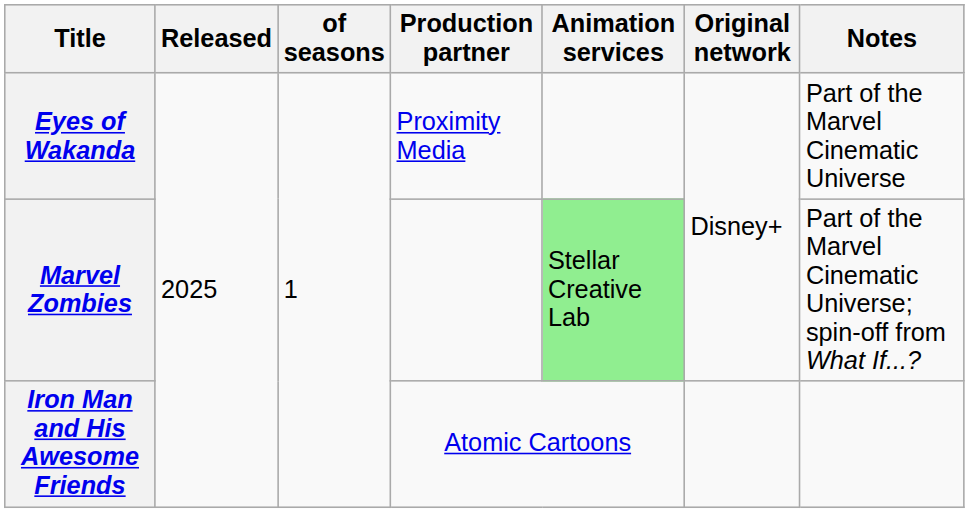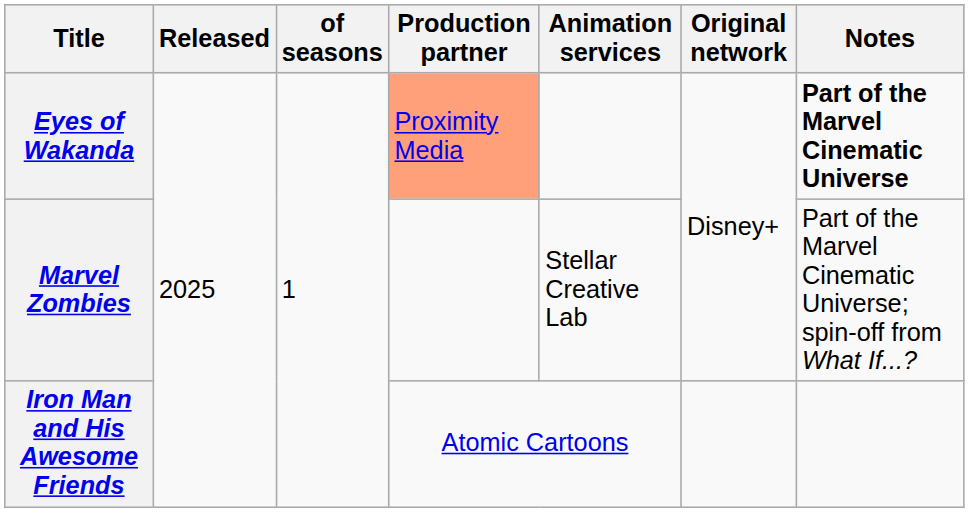Eyes of Wakanda | Production partner: no background -> lightsalmon background
Eyes of Wakanda | Notes: normal -> bold
Marvel Zombies | Animation services: lightgreen background -> no background
